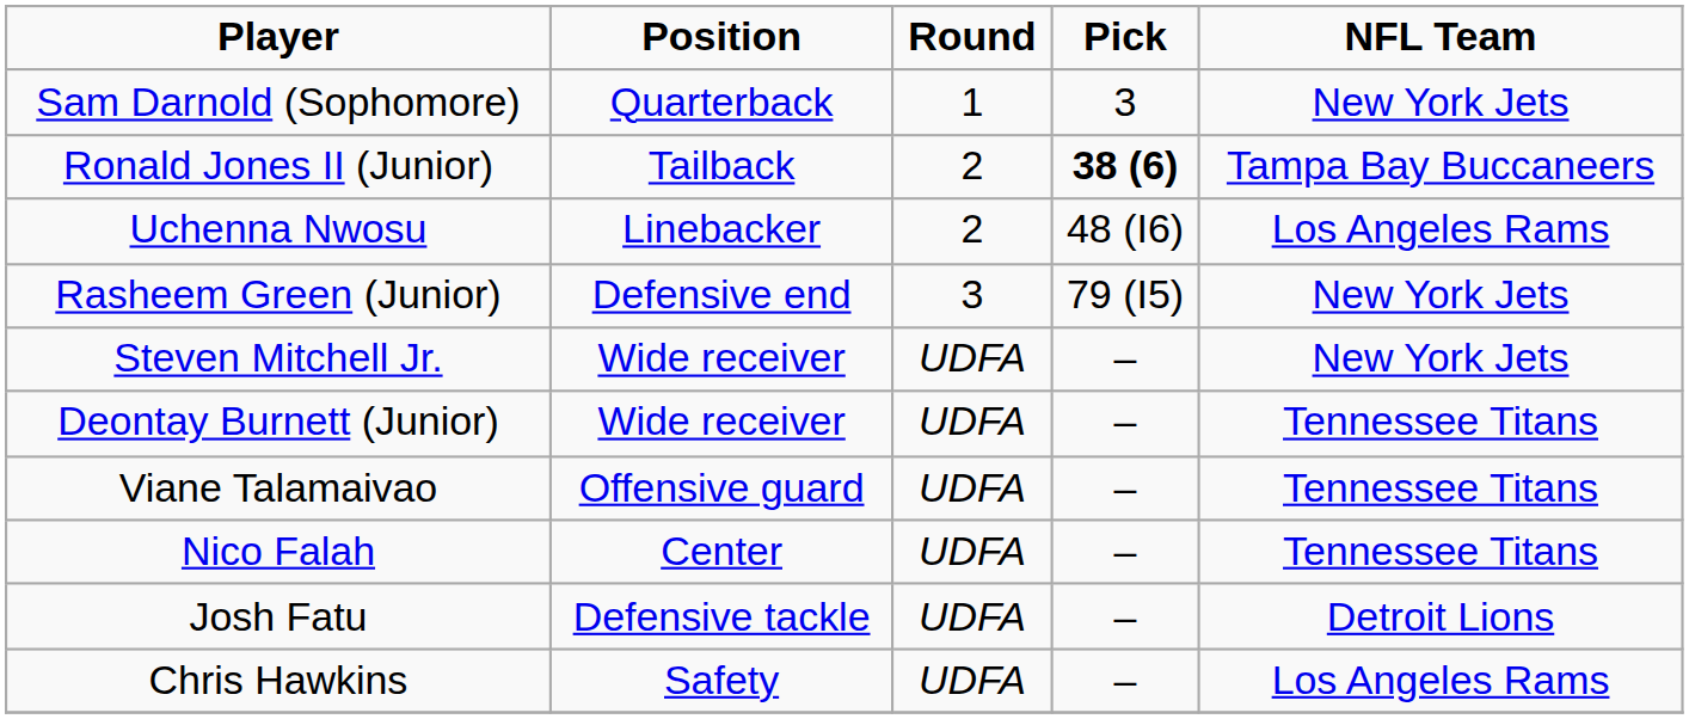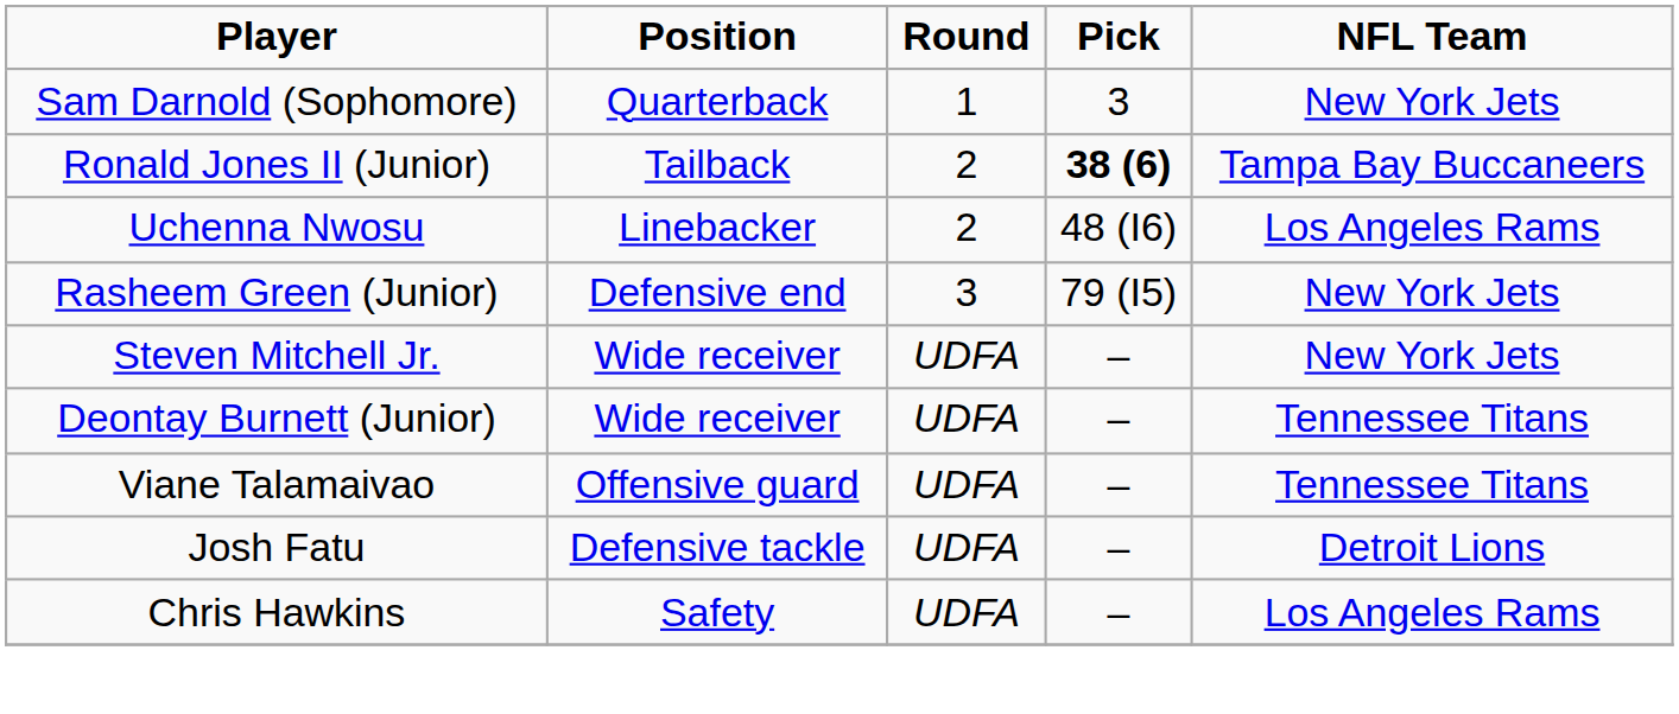- row: Nico Falah | Center | UDFA | – | Tennessee Titans
